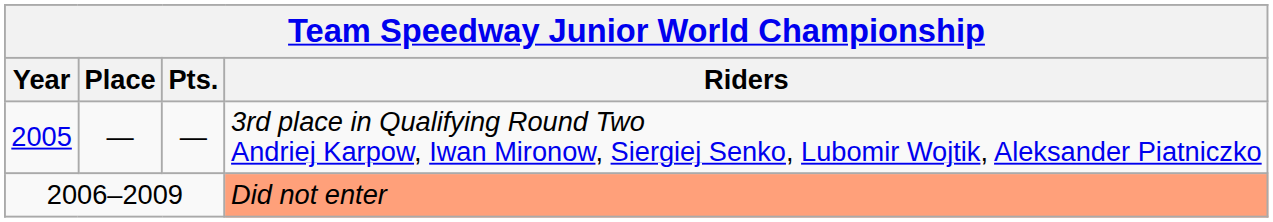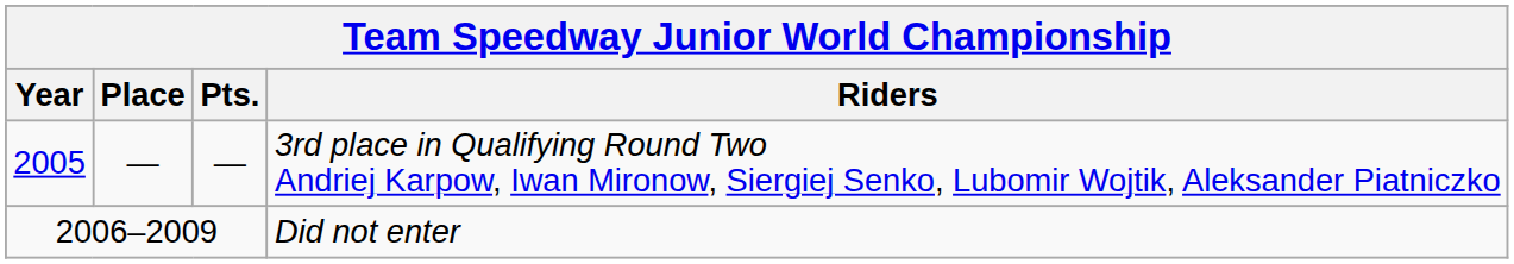Did not enter | Riders: lightsalmon background -> no background
